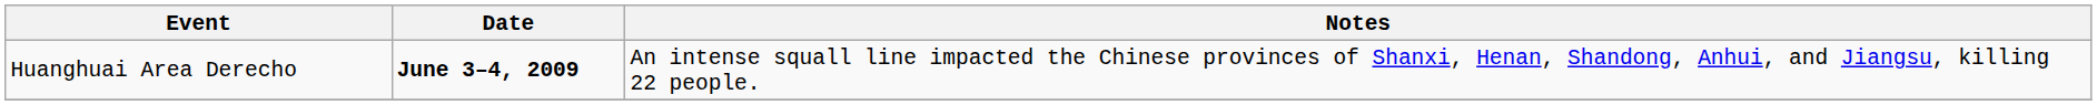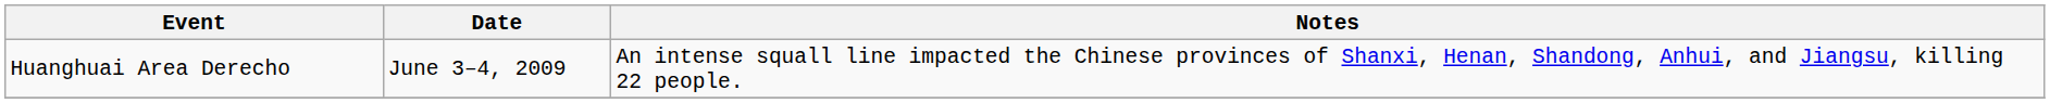Huanghuai Area Derecho | Date: bold -> normal
